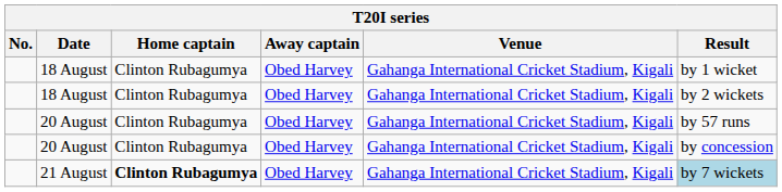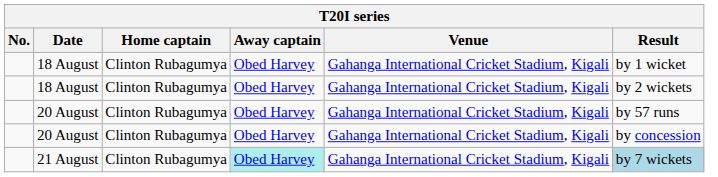21 August | Home captain: bold -> normal
21 August | Away captain: no background -> paleturquoise background
